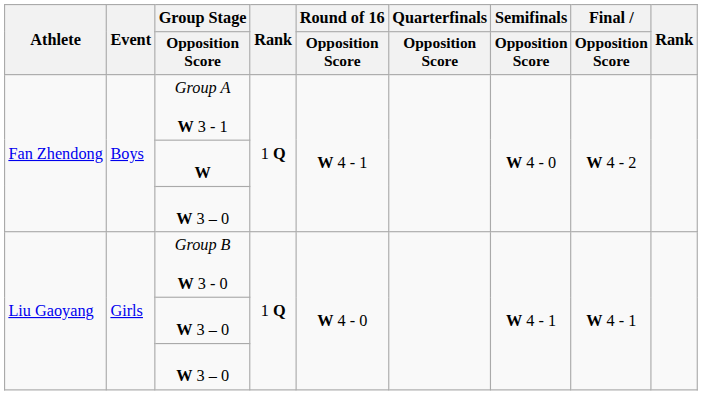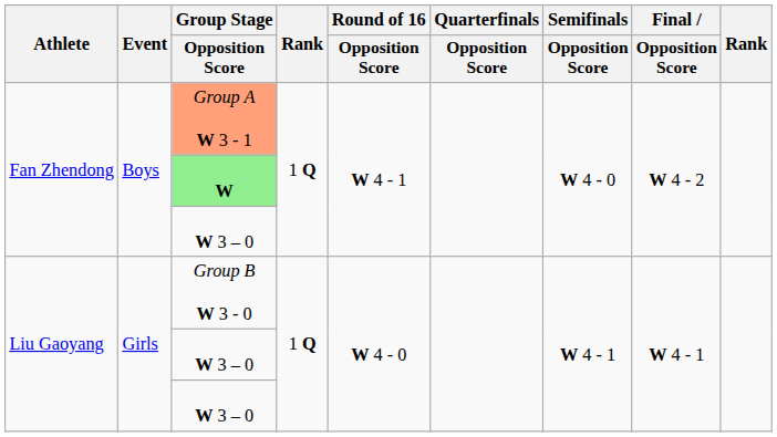Group A W 3 - 1 | Group Stage / Opposition Score: no background -> lightsalmon background
W | Group Stage / Opposition Score: no background -> lightgreen background
